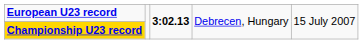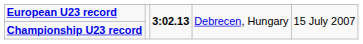Championship U23 record | column 1: gold background -> no background
